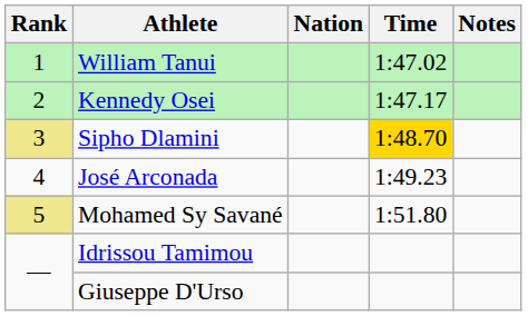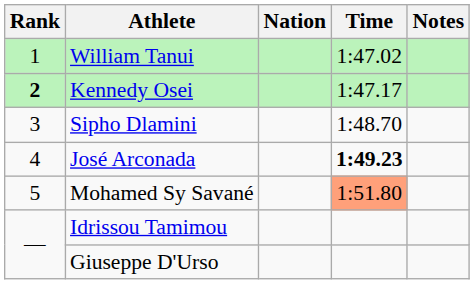Kennedy Osei | Rank: normal -> bold
Sipho Dlamini | Rank: khaki background -> no background
Sipho Dlamini | Time: gold background -> no background
José Arconada | Time: normal -> bold
Mohamed Sy Savané | Rank: khaki background -> no background
Mohamed Sy Savané | Time: no background -> lightsalmon background
